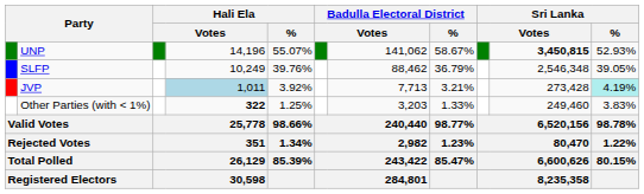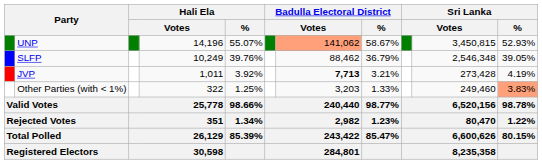UNP | column 7: no background -> lightsalmon background
UNP | column 10: bold -> normal
JVP | column 4: lightblue background -> no background
JVP | column 7: normal -> bold
JVP | Sri Lanka / %: paleturquoise background -> no background
Other Parties (with < 1%) | column 4: bold -> normal
Other Parties (with < 1%) | Sri Lanka / %: no background -> lightsalmon background
